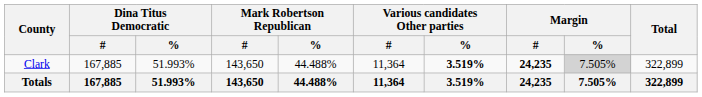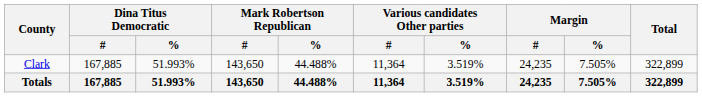Clark | Various candidates Other parties / %: bold -> normal
Clark | Margin / #: bold -> normal
Clark | Margin / %: lightgrey background -> no background
